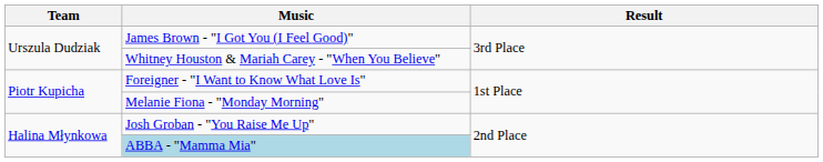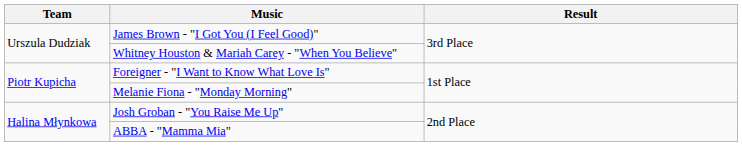ABBA - "Mamma Mia" | Music: lightblue background -> no background
